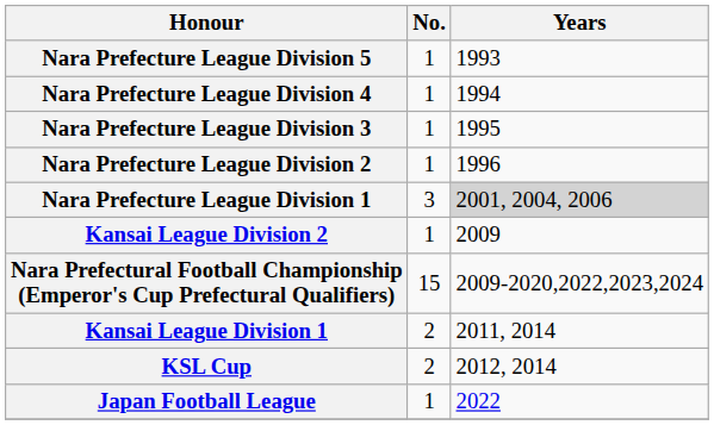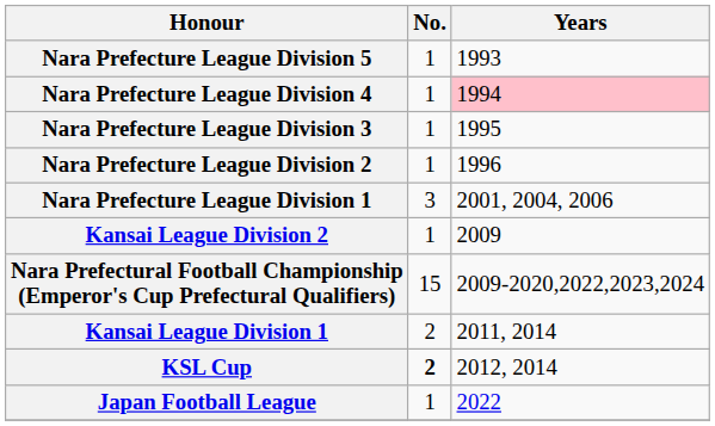Nara Prefecture League Division 4 | Years: no background -> pink background
Nara Prefecture League Division 1 | Years: lightgrey background -> no background
KSL Cup | No.: normal -> bold
